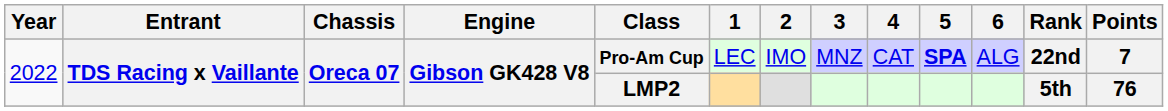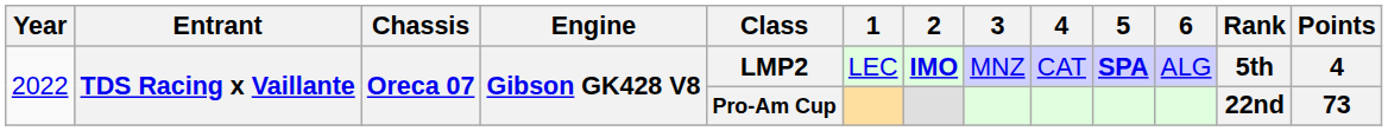row 2 | Class: Pro-Am Cup -> LMP2
row 2 | 2: normal -> bold
row 2 | Rank: 22nd -> 5th
row 2 | Points: 7 -> 4
row 3 | Class: LMP2 -> Pro-Am Cup
row 3 | Rank: 5th -> 22nd
row 3 | Points: 76 -> 73
